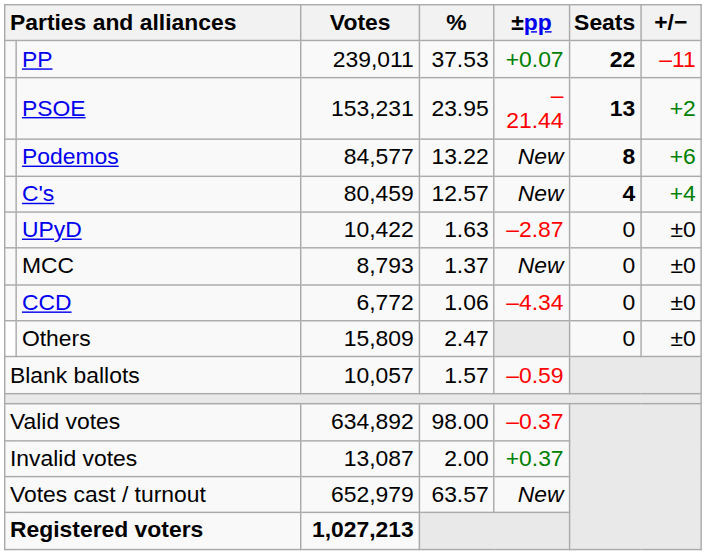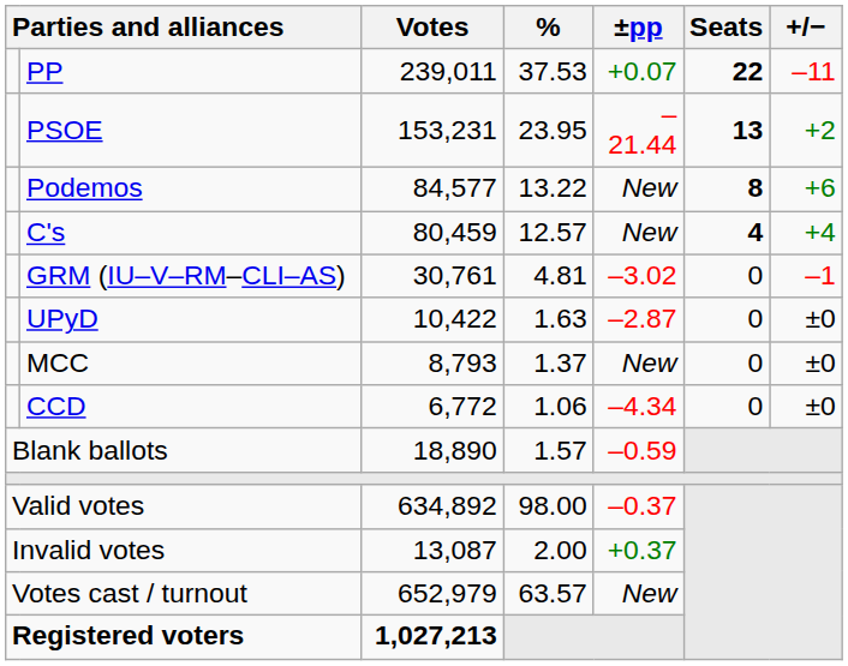+ row: GRM (IU–V–RM–CLI–AS) | 30,761 | 4.81 | –3.02 | 0 | –1
- row: Others | 15,809 | 2.47 | 0 | ±0
Blank ballots | Votes: 10,057 -> 18,890
